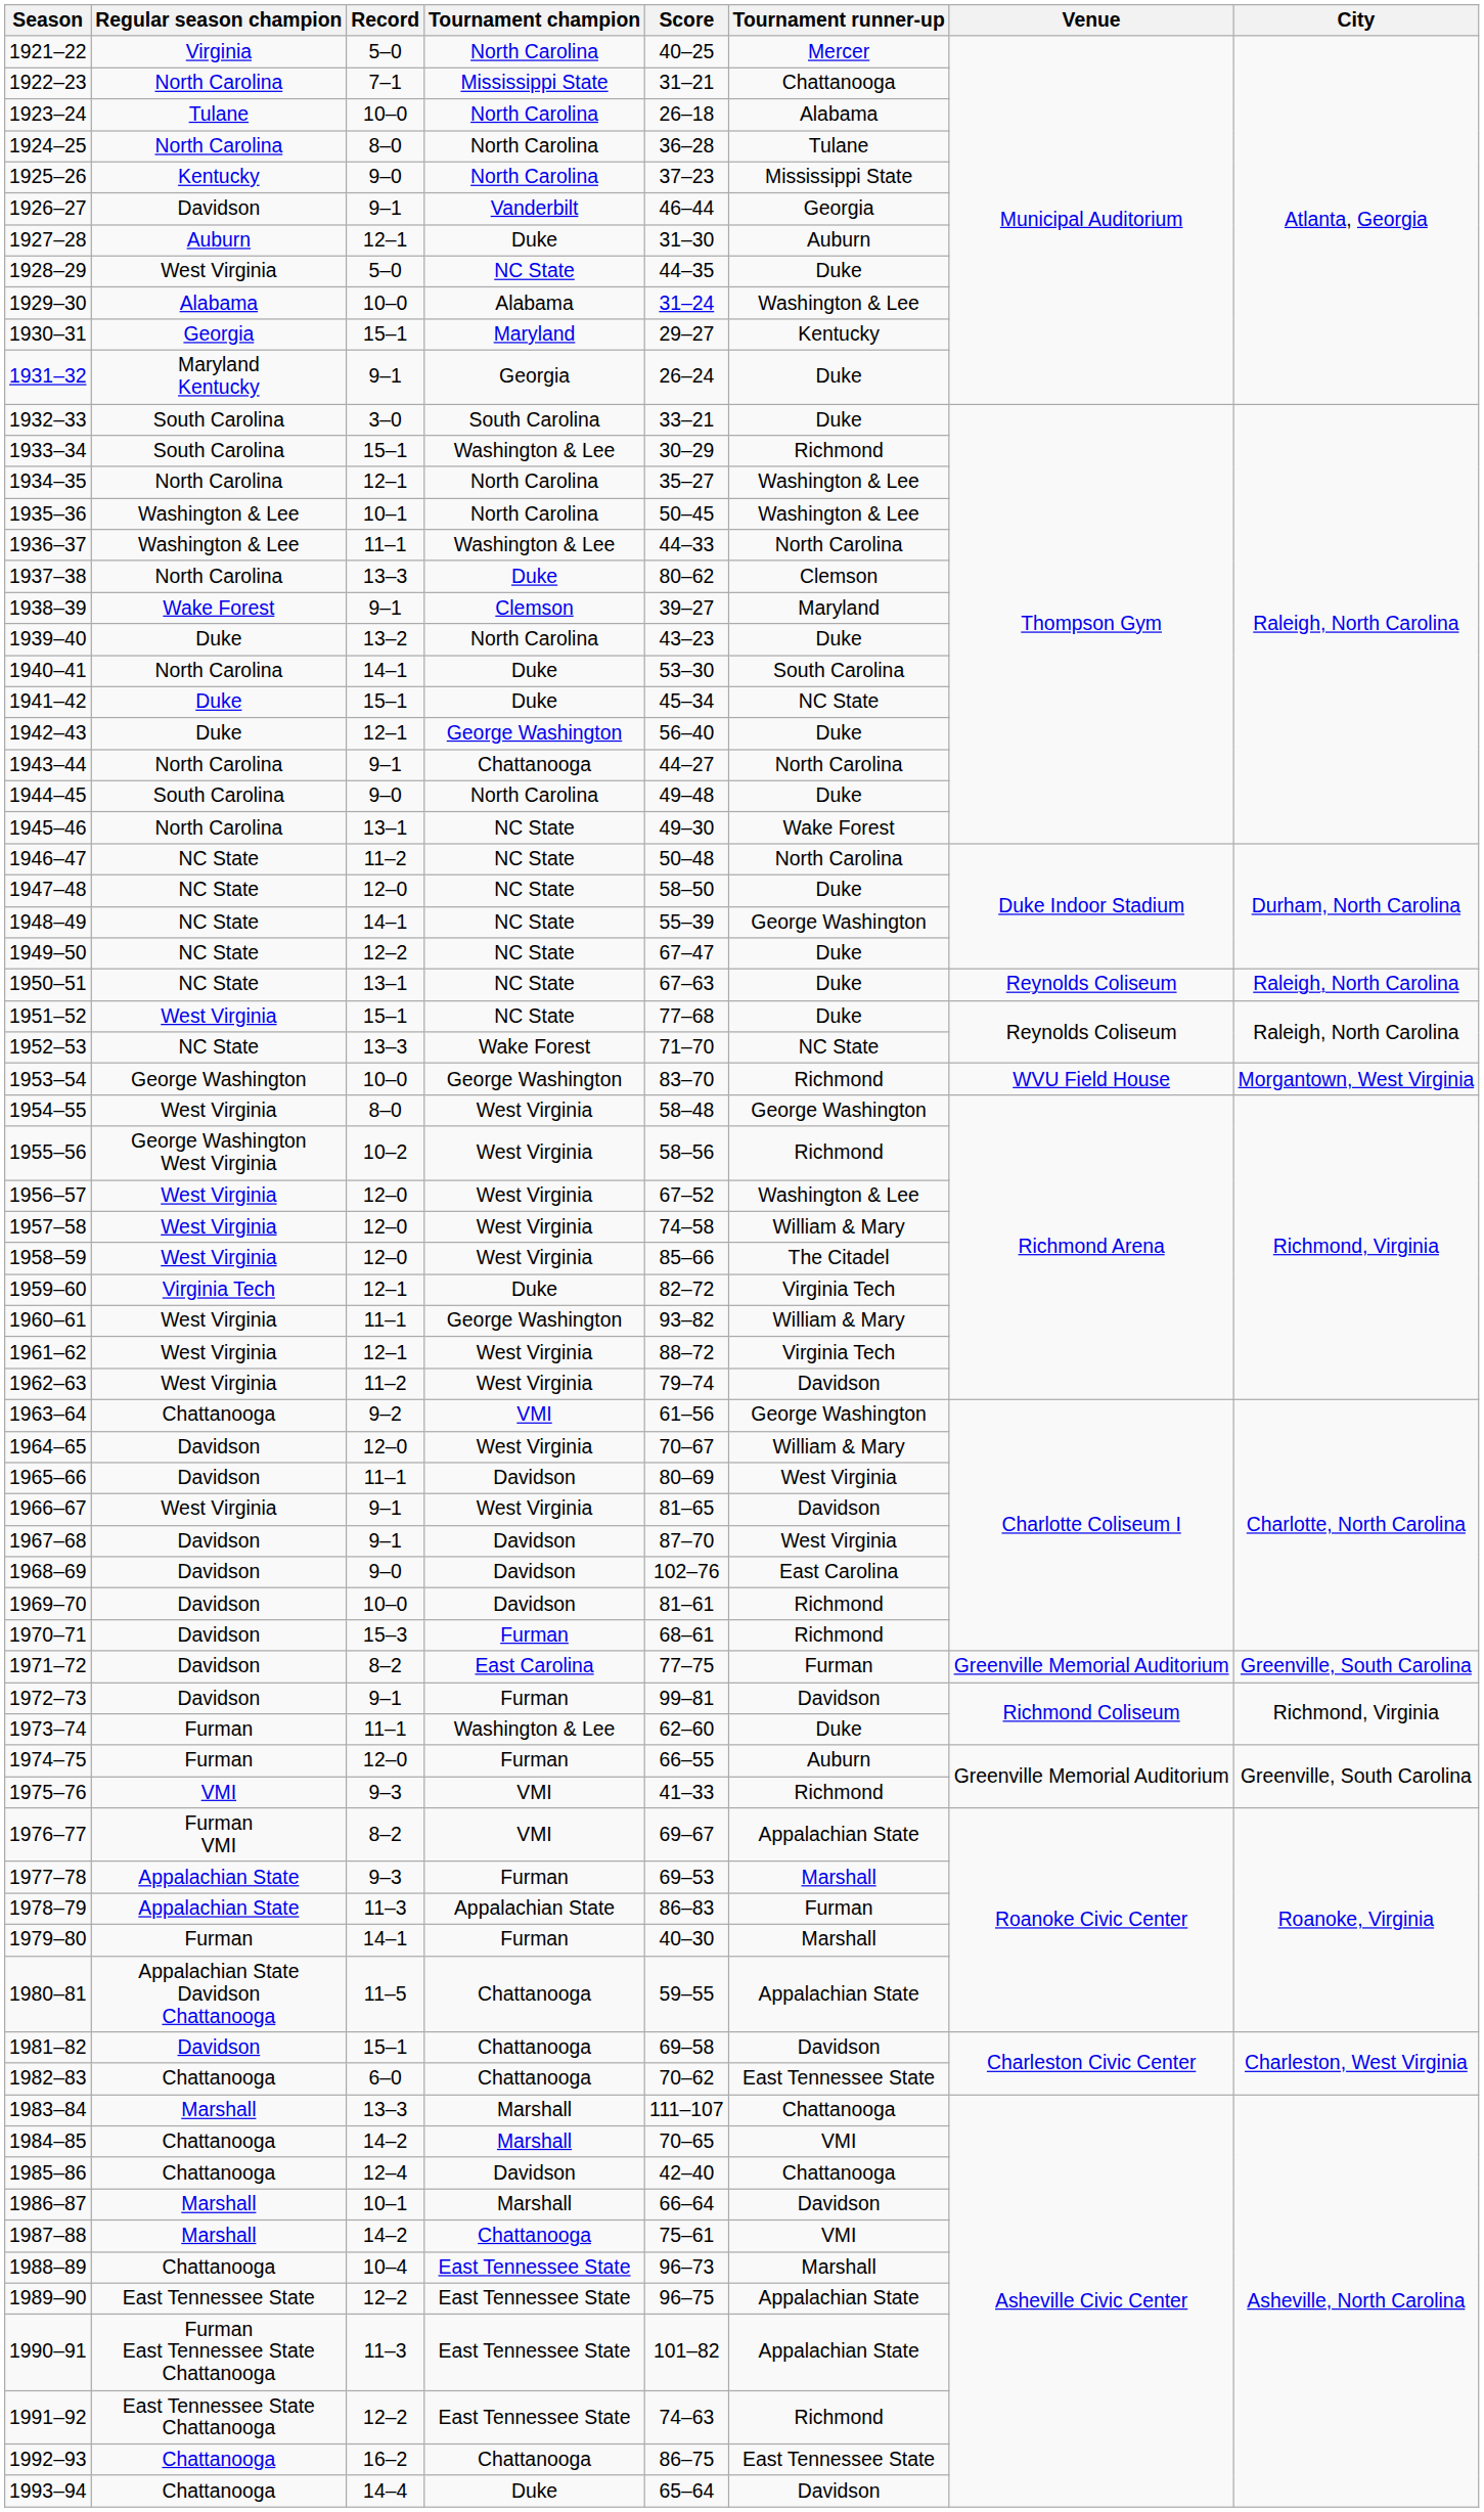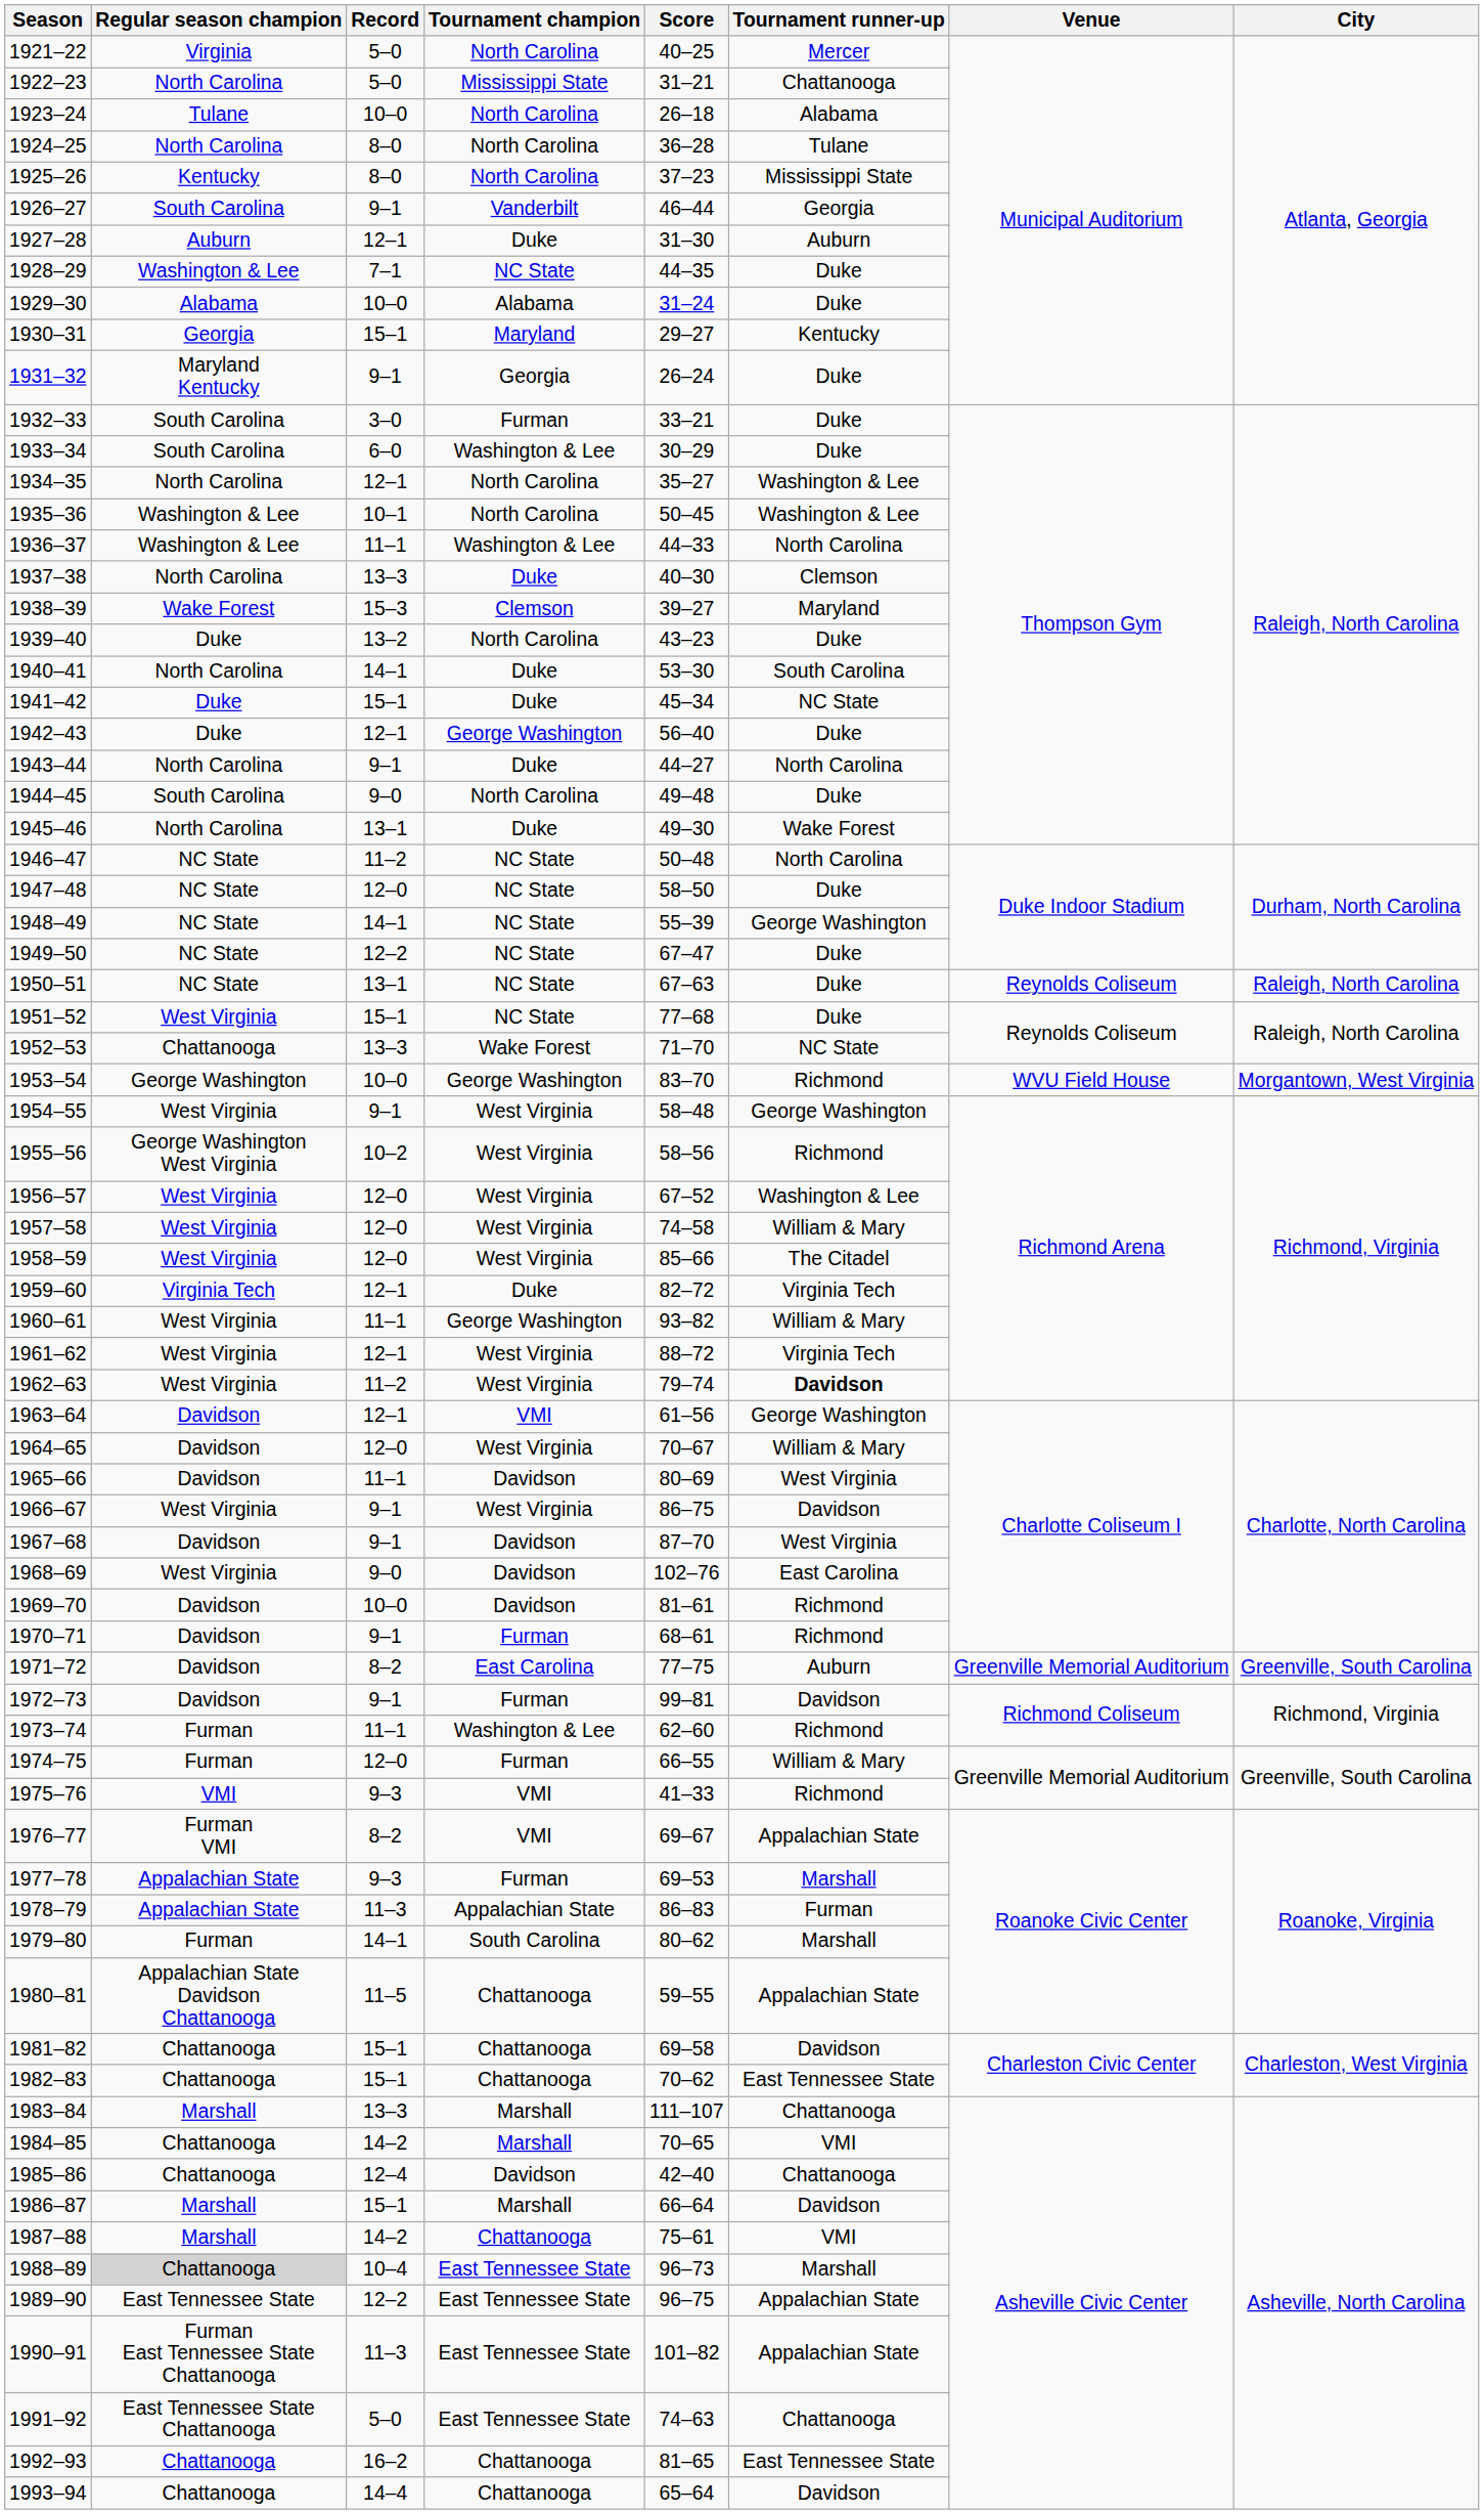1922–23 | Record: 7–1 -> 5–0
1925–26 | Record: 9–0 -> 8–0
1926–27 | Regular season champion: Davidson -> South Carolina
1928–29 | Regular season champion: West Virginia -> Washington & Lee
1928–29 | Record: 5–0 -> 7–1
1929–30 | Tournament runner-up: Washington & Lee -> Duke
1932–33 | Tournament champion: South Carolina -> Furman
1933–34 | Record: 15–1 -> 6–0
1933–34 | Tournament runner-up: Richmond -> Duke
1937–38 | Score: 80–62 -> 40–30
1938–39 | Record: 9–1 -> 15–3
1943–44 | Tournament champion: Chattanooga -> Duke
1945–46 | Tournament champion: NC State -> Duke
1952–53 | Regular season champion: NC State -> Chattanooga
1954–55 | Record: 8–0 -> 9–1
1962–63 | Tournament runner-up: normal -> bold
1963–64 | Regular season champion: Chattanooga -> Davidson
1963–64 | Record: 9–2 -> 12–1
1966–67 | Score: 81–65 -> 86–75
1968–69 | Regular season champion: Davidson -> West Virginia
1970–71 | Record: 15–3 -> 9–1
1971–72 | Tournament runner-up: Furman -> Auburn
1973–74 | Tournament runner-up: Duke -> Richmond
1974–75 | Tournament runner-up: Auburn -> William & Mary
1979–80 | Tournament champion: Furman -> South Carolina
1979–80 | Score: 40–30 -> 80–62
1981–82 | Regular season champion: Davidson -> Chattanooga
1982–83 | Record: 6–0 -> 15–1
1986–87 | Record: 10–1 -> 15–1
1988–89 | Regular season champion: no background -> lightgrey background
1991–92 | Record: 12–2 -> 5–0
1991–92 | Tournament runner-up: Richmond -> Chattanooga
1992–93 | Score: 86–75 -> 81–65
1993–94 | Tournament champion: Duke -> Chattanooga
